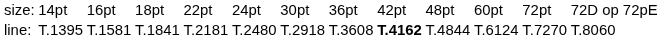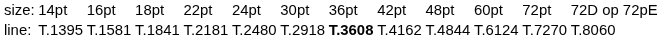line: | column 8: normal -> bold
line: | column 9: bold -> normal
